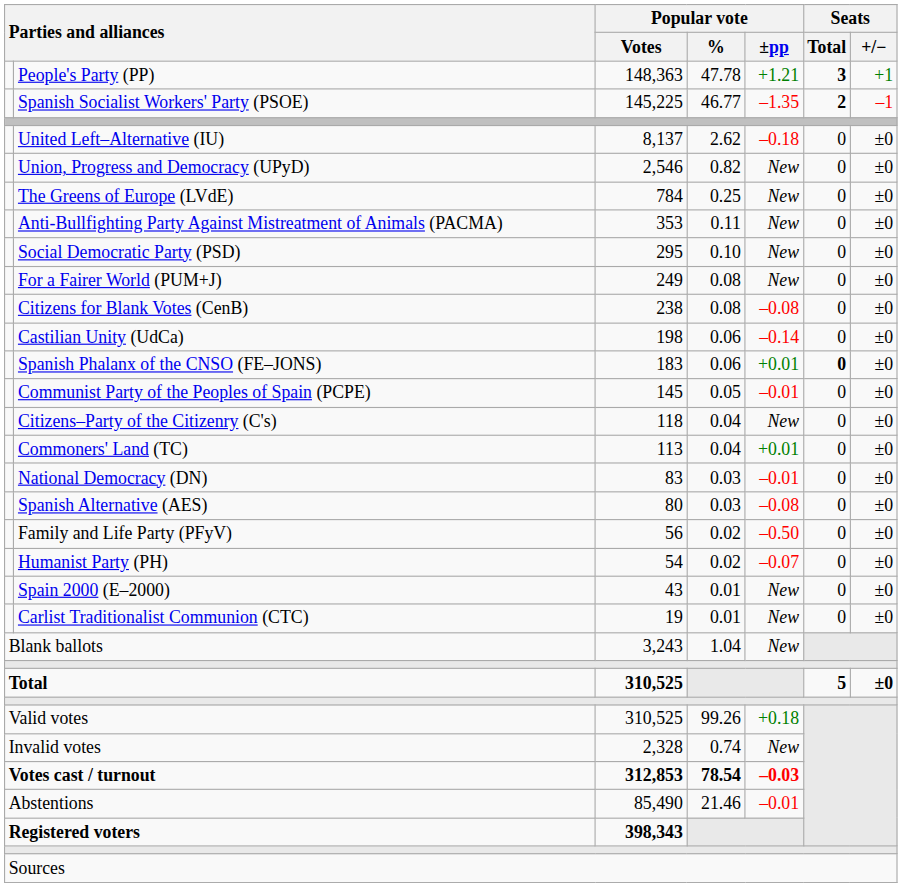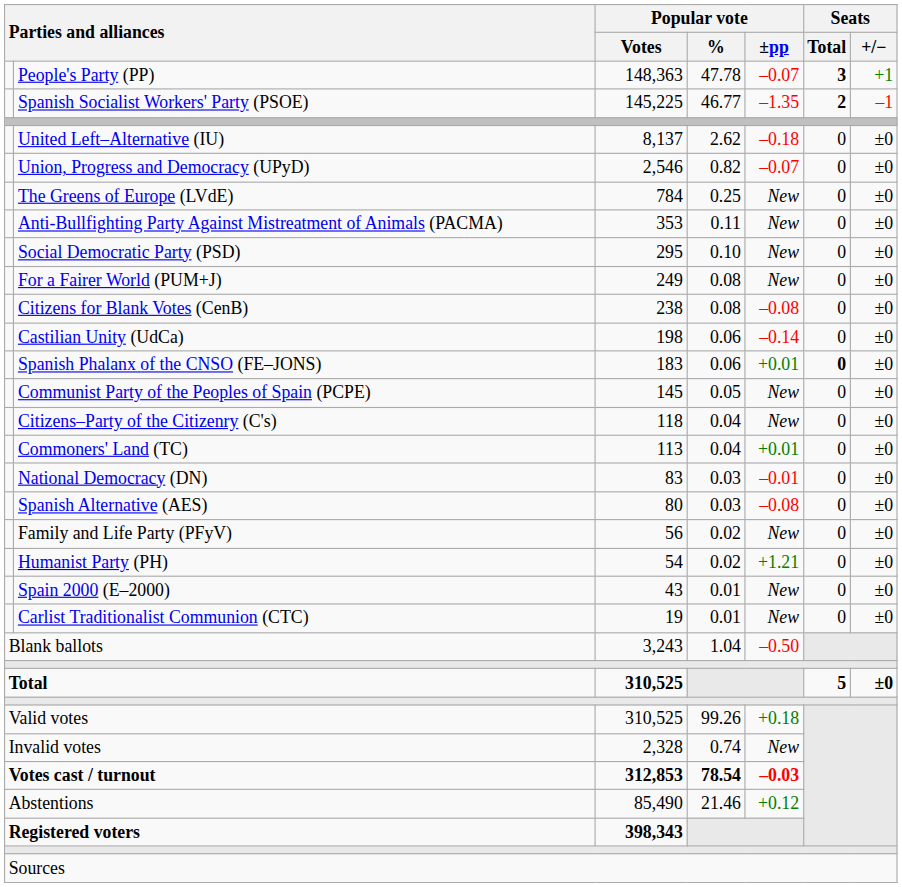People's Party (PP) | Popular vote / ±pp: +1.21 -> –0.07
Union, Progress and Democracy (UPyD) | Popular vote / ±pp: New -> –0.07
Communist Party of the Peoples of Spain (PCPE) | Popular vote / ±pp: –0.01 -> New
Family and Life Party (PFyV) | Popular vote / ±pp: –0.50 -> New
Humanist Party (PH) | Popular vote / ±pp: –0.07 -> +1.21
Blank ballots | Popular vote / ±pp: New -> –0.50
Abstentions | Popular vote / ±pp: –0.01 -> +0.12
